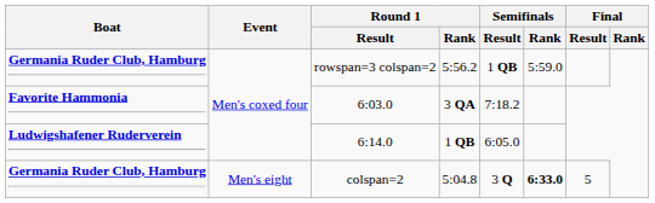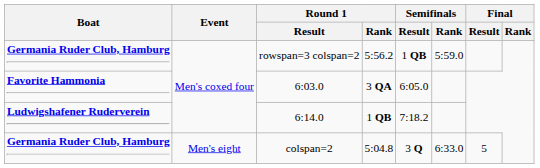6:03.0 | Semifinals / Result: 7:18.2 -> 6:05.0
6:14.0 | Semifinals / Result: 6:05.0 -> 7:18.2
colspan=2 | Semifinals / Rank: bold -> normal
